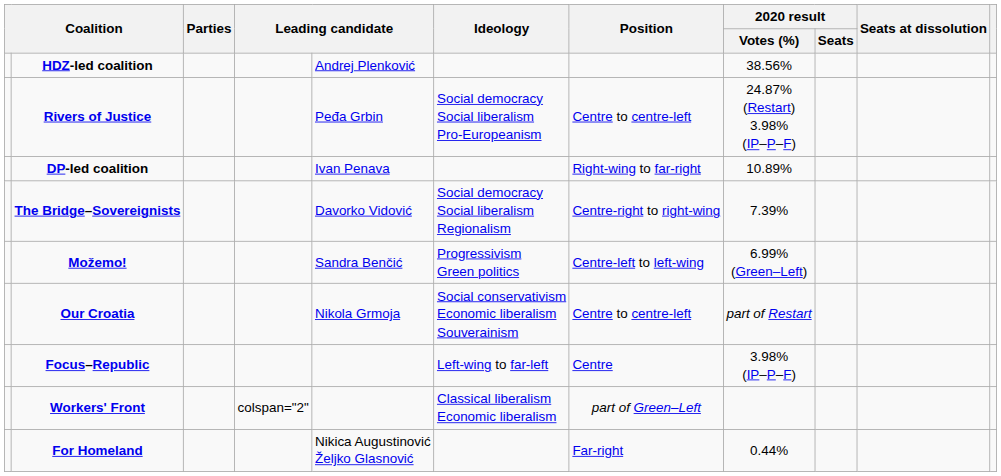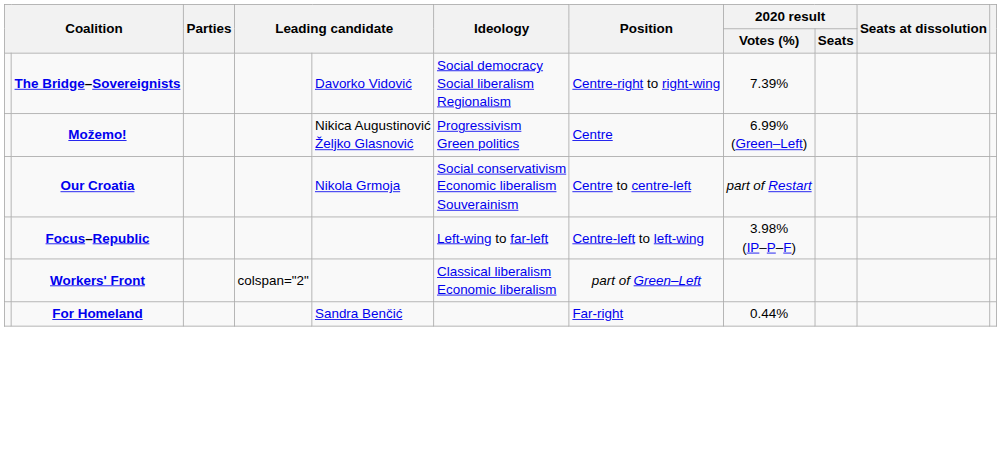- row: HDZ-led coalition | Andrej Plenković | 38.56%
- row: Rivers of Justice | Peđa Grbin | Social democracy Social liberalism Pro-Europeanism | Centre to centre-left | 24.87% (Restart) 3.98% (IP–P–F)
- row: DP-led coalition | Ivan Penava | Right-wing to far-right | 10.89%
Možemo! | column 5: Sandra Benčić -> Nikica Augustinović Željko Glasnović
Možemo! | Position: Centre-left to left-wing -> Centre
Focus–Republic | Position: Centre -> Centre-left to left-wing
For Homeland | column 5: Nikica Augustinović Željko Glasnović -> Sandra Benčić
